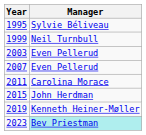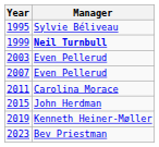1999 | Manager: normal -> bold
2023 | Manager: paleturquoise background -> no background
